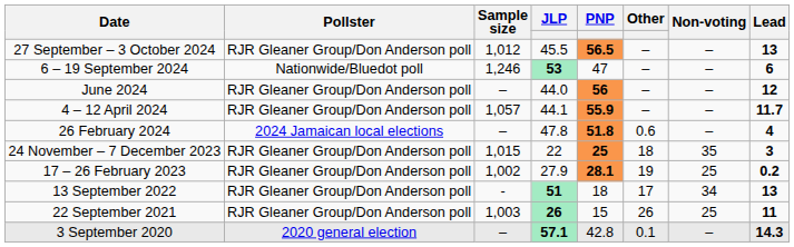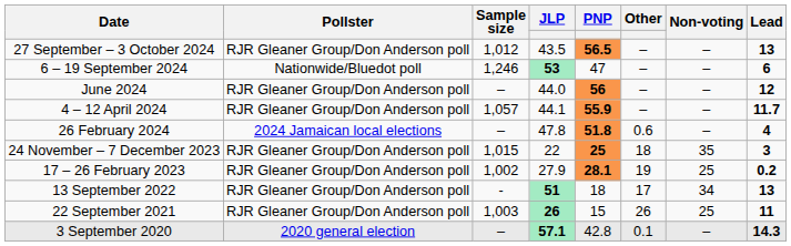27 September – 3 October 2024 | JLP: 45.5 -> 43.5
